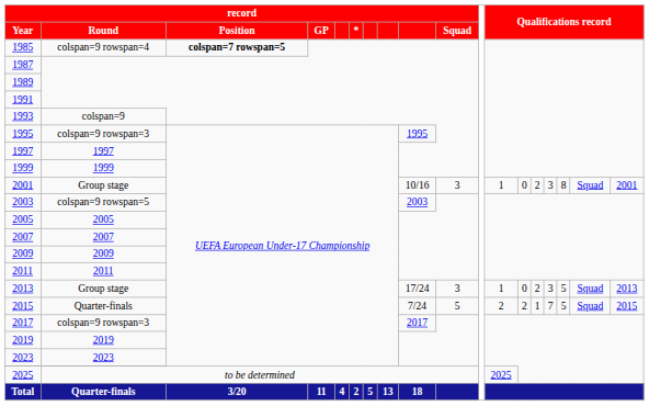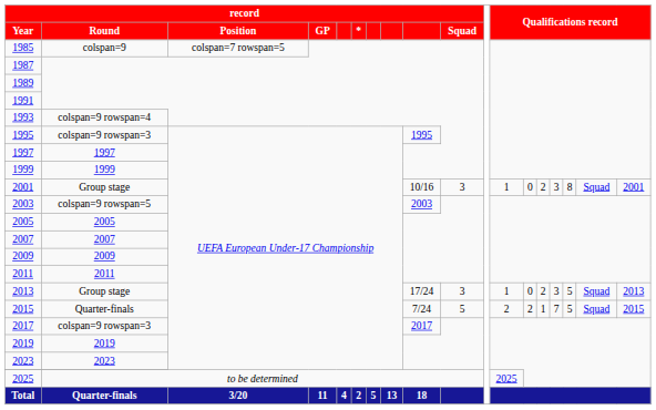1985 | record / Round: colspan=9 rowspan=4 -> colspan=9
1985 | record / Position: bold -> normal
1993 | record / Round: colspan=9 -> colspan=9 rowspan=4
